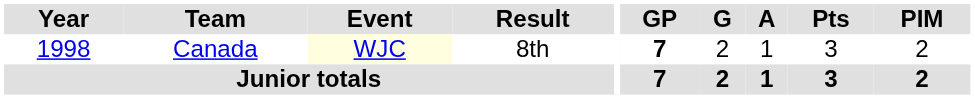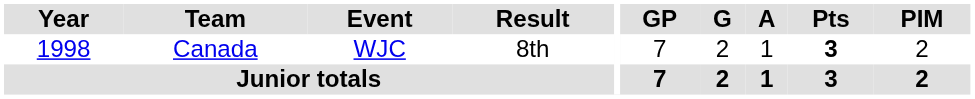Canada | Event: lightyellow background -> no background
Canada | GP: bold -> normal
Canada | Pts: normal -> bold
